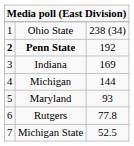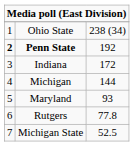Indiana | column 3: 169 -> 172
